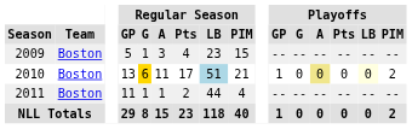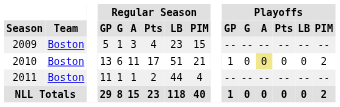2010 | Regular Season / G: gold background -> no background
2010 | Regular Season / LB: lightblue background -> no background
2010 | Playoffs / LB: lightyellow background -> no background
